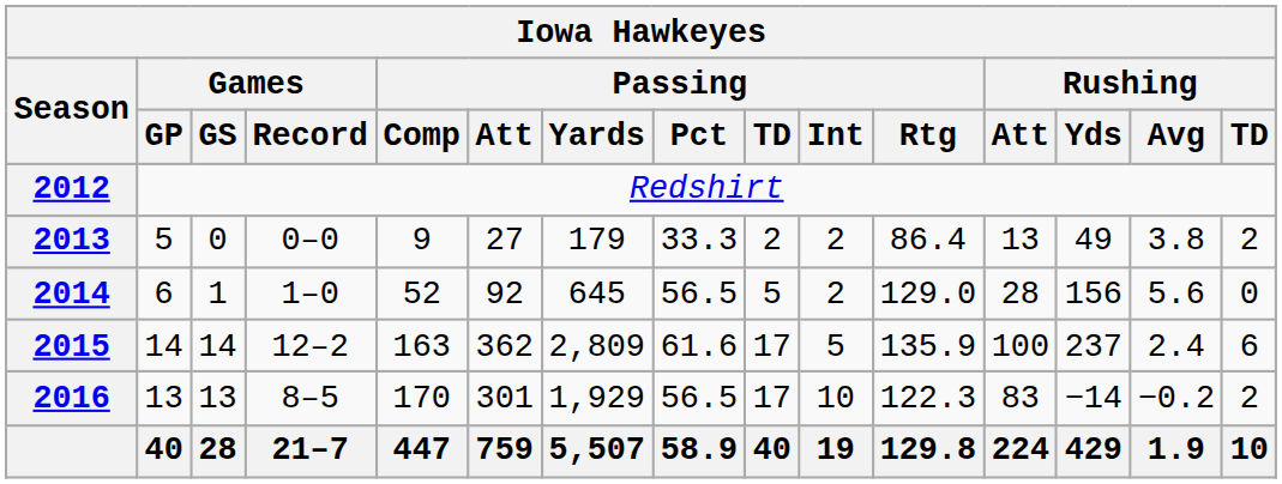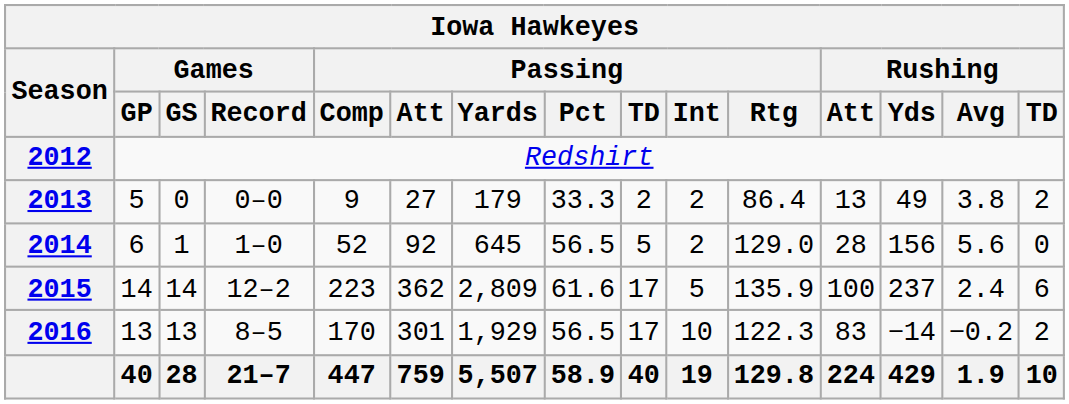2015 | Passing / Comp: 163 -> 223
